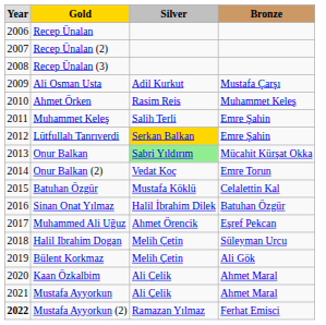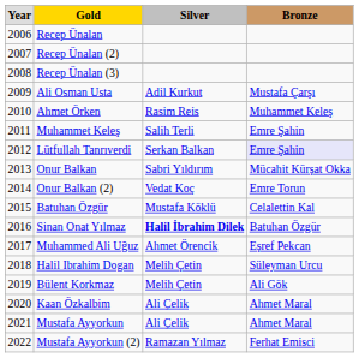Lütfullah Tanrıverdi | column 3: gold background -> no background
Lütfullah Tanrıverdi | column 4: no background -> lavender background
Onur Balkan | column 3: lightgreen background -> no background
Sinan Onat Yılmaz | column 3: normal -> bold
Mustafa Ayyorkun (2) | column 1: bold -> normal
